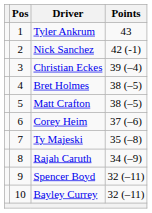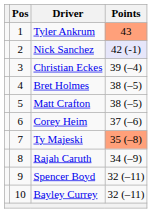Tyler Ankrum | Points: no background -> lightsalmon background
Nick Sanchez | Points: no background -> lavender background
Ty Majeski | Points: no background -> lightsalmon background
